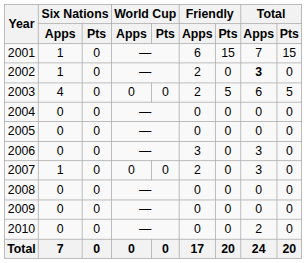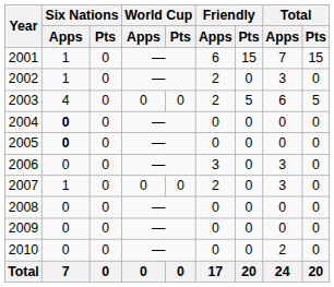2002 | Total / Apps: bold -> normal
2004 | Six Nations / Apps: normal -> bold
2005 | Six Nations / Apps: normal -> bold
